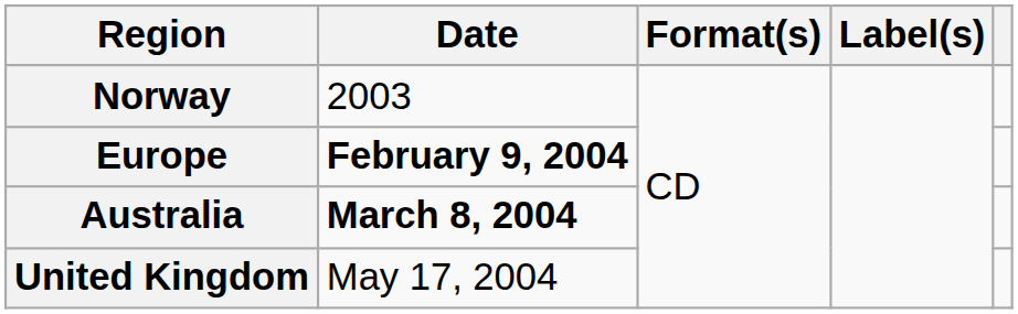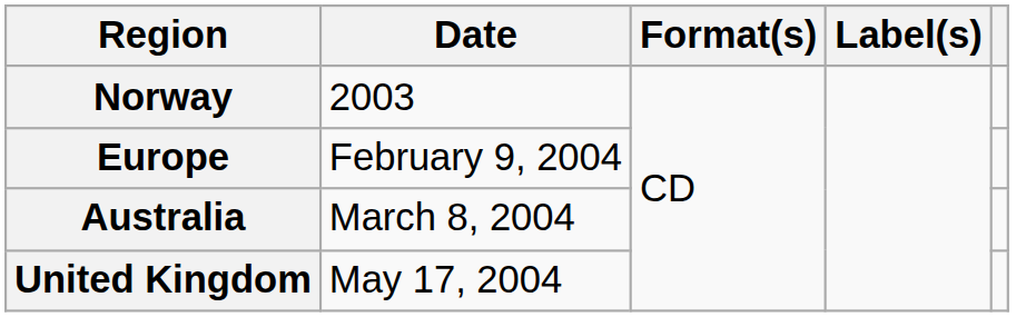Europe | Date: bold -> normal
Australia | Date: bold -> normal
